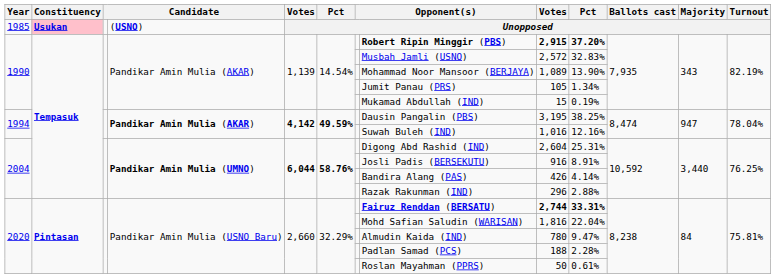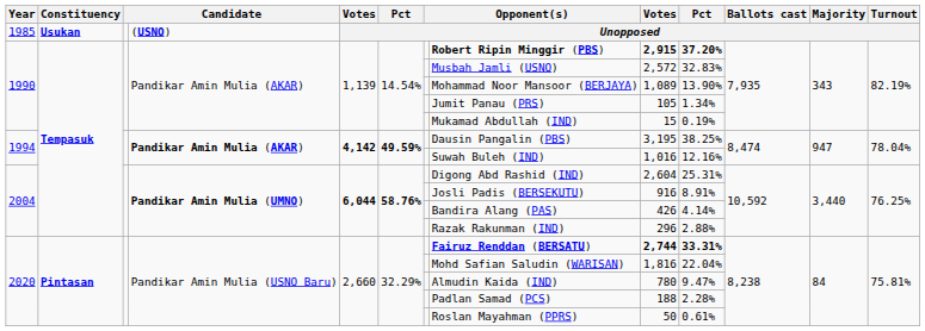1985 | Constituency: pink background -> no background
